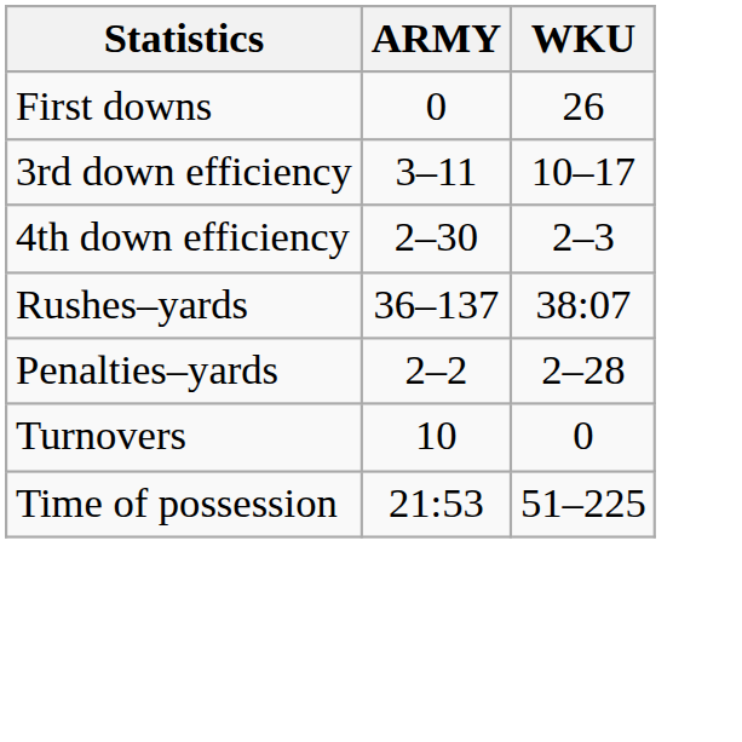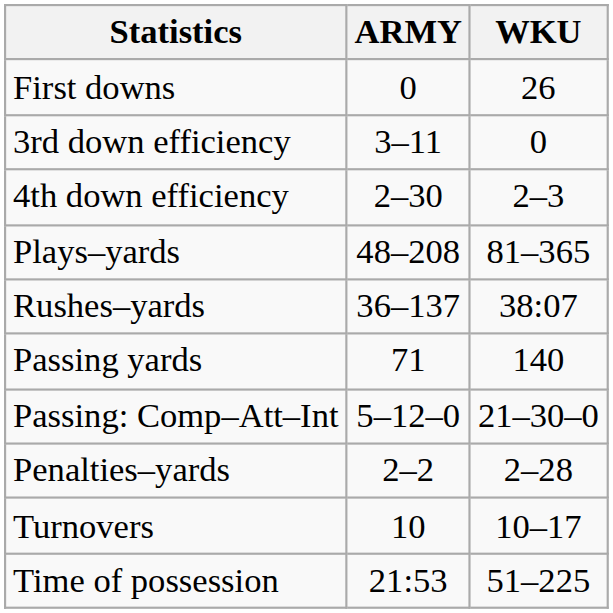3rd down efficiency | WKU: 10–17 -> 0
+ row: Plays–yards | 48–208 | 81–365
+ row: Passing yards | 71 | 140
+ row: Passing: Comp–Att–Int | 5–12–0 | 21–30–0
Turnovers | WKU: 0 -> 10–17
